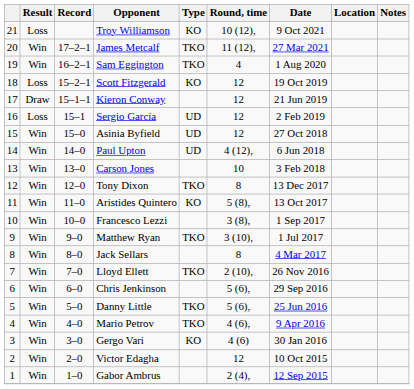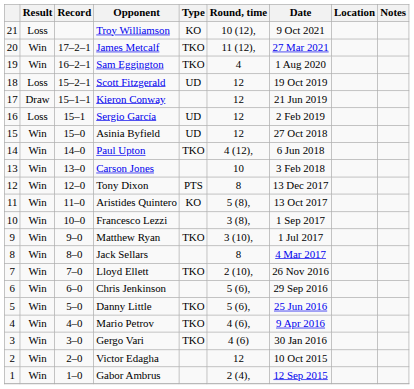Scott Fitzgerald | Type: KO -> UD
Paul Upton | Type: UD -> TKO
Tony Dixon | Type: TKO -> PTS
Gergo Vari | Type: KO -> TKO
